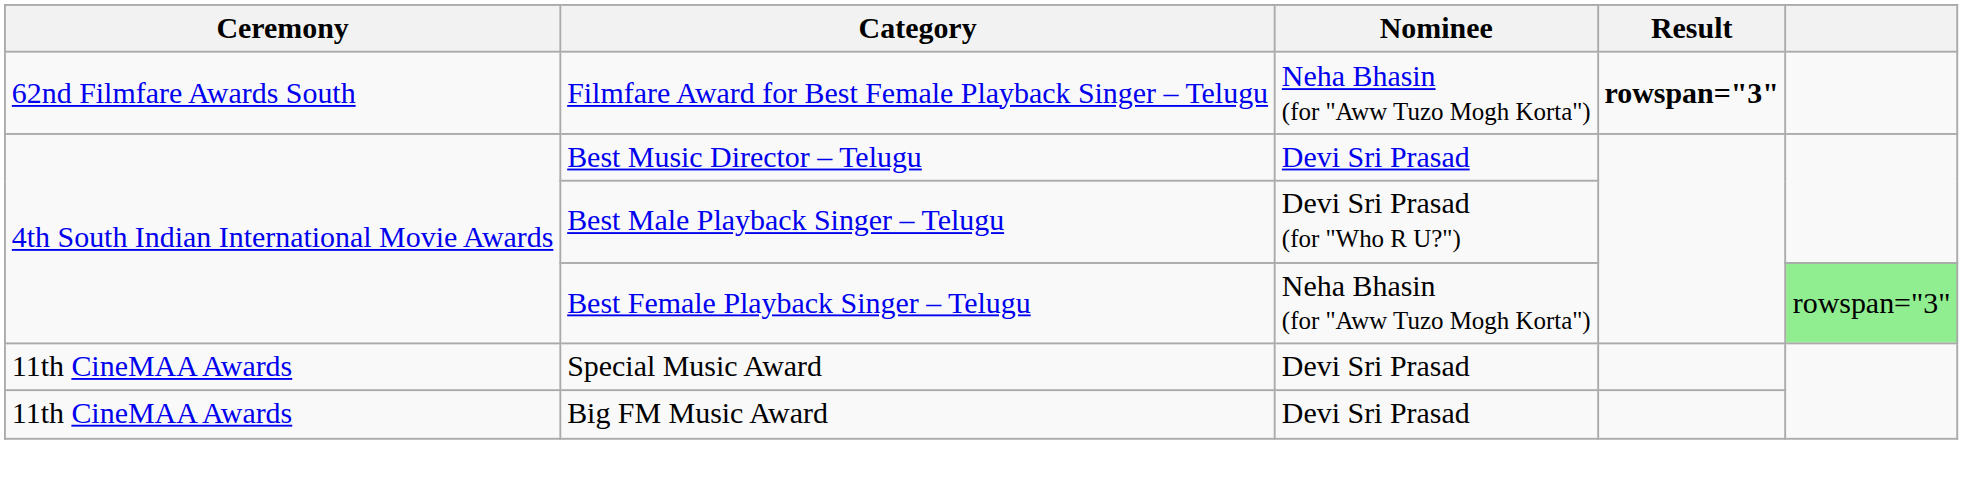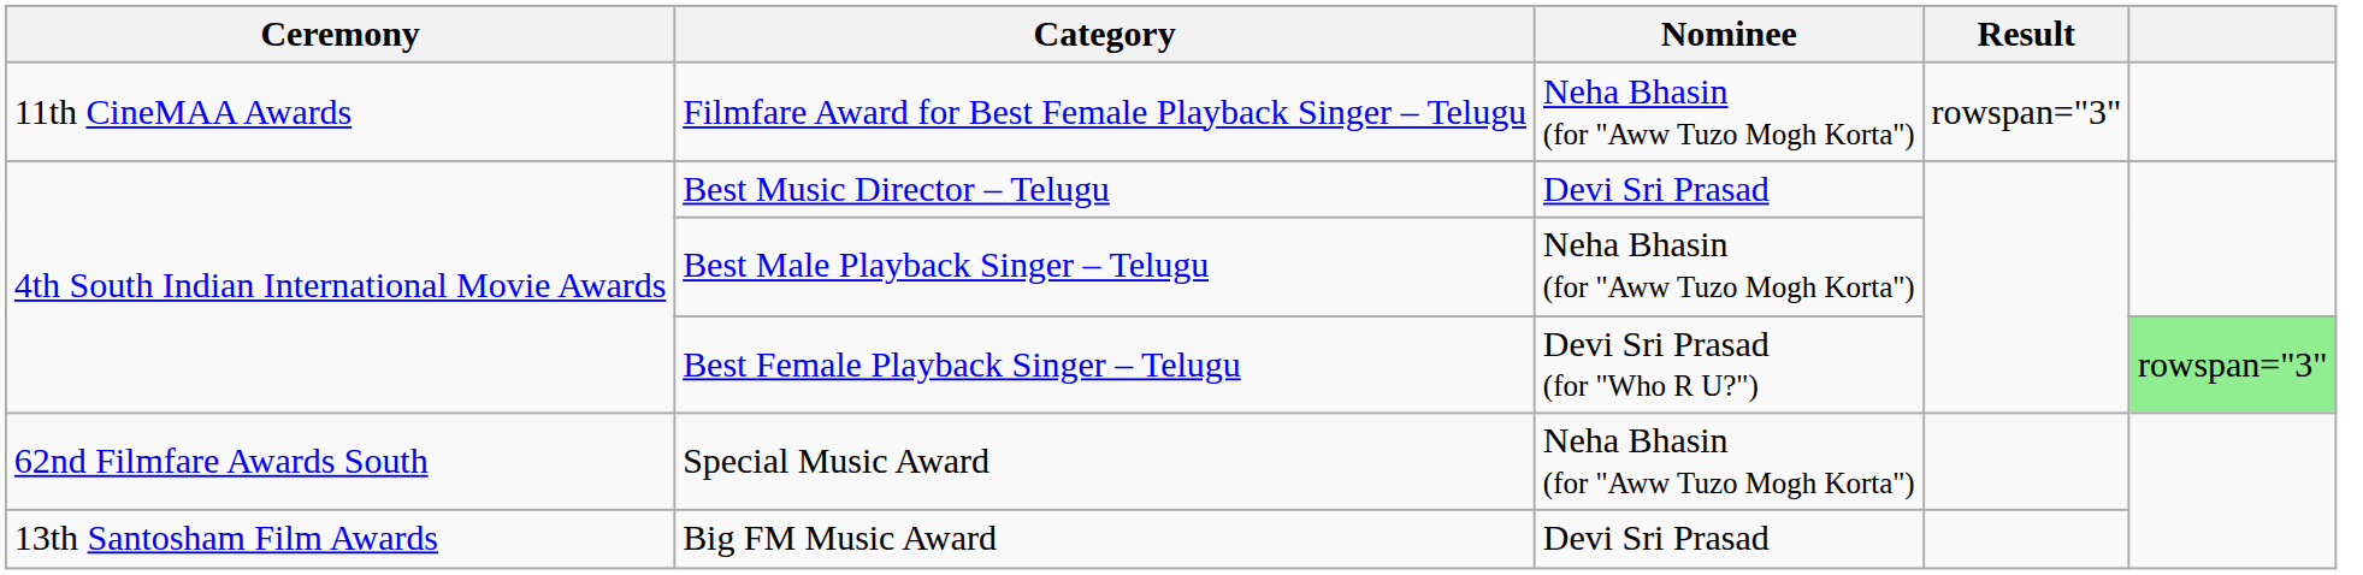Filmfare Award for Best Female Playback Singer – Telugu | Ceremony: 62nd Filmfare Awards South -> 11th CineMAA Awards
Filmfare Award for Best Female Playback Singer – Telugu | Result: bold -> normal
Best Male Playback Singer – Telugu | Nominee: Devi Sri Prasad (for "Who R U?") -> Neha Bhasin (for "Aww Tuzo Mogh Korta")
Best Female Playback Singer – Telugu | Nominee: Neha Bhasin (for "Aww Tuzo Mogh Korta") -> Devi Sri Prasad (for "Who R U?")
Special Music Award | Ceremony: 11th CineMAA Awards -> 62nd Filmfare Awards South
Special Music Award | Nominee: Devi Sri Prasad -> Neha Bhasin (for "Aww Tuzo Mogh Korta")
Big FM Music Award | Ceremony: 11th CineMAA Awards -> 13th Santosham Film Awards
